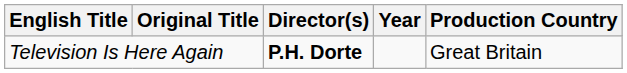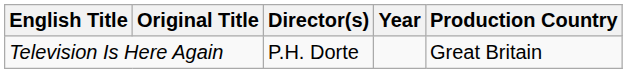Television Is Here Again | Director(s): bold -> normal
